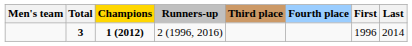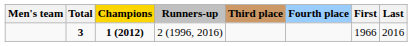row 2 | First: 1996 -> 1966
row 2 | Last: 2014 -> 2016
